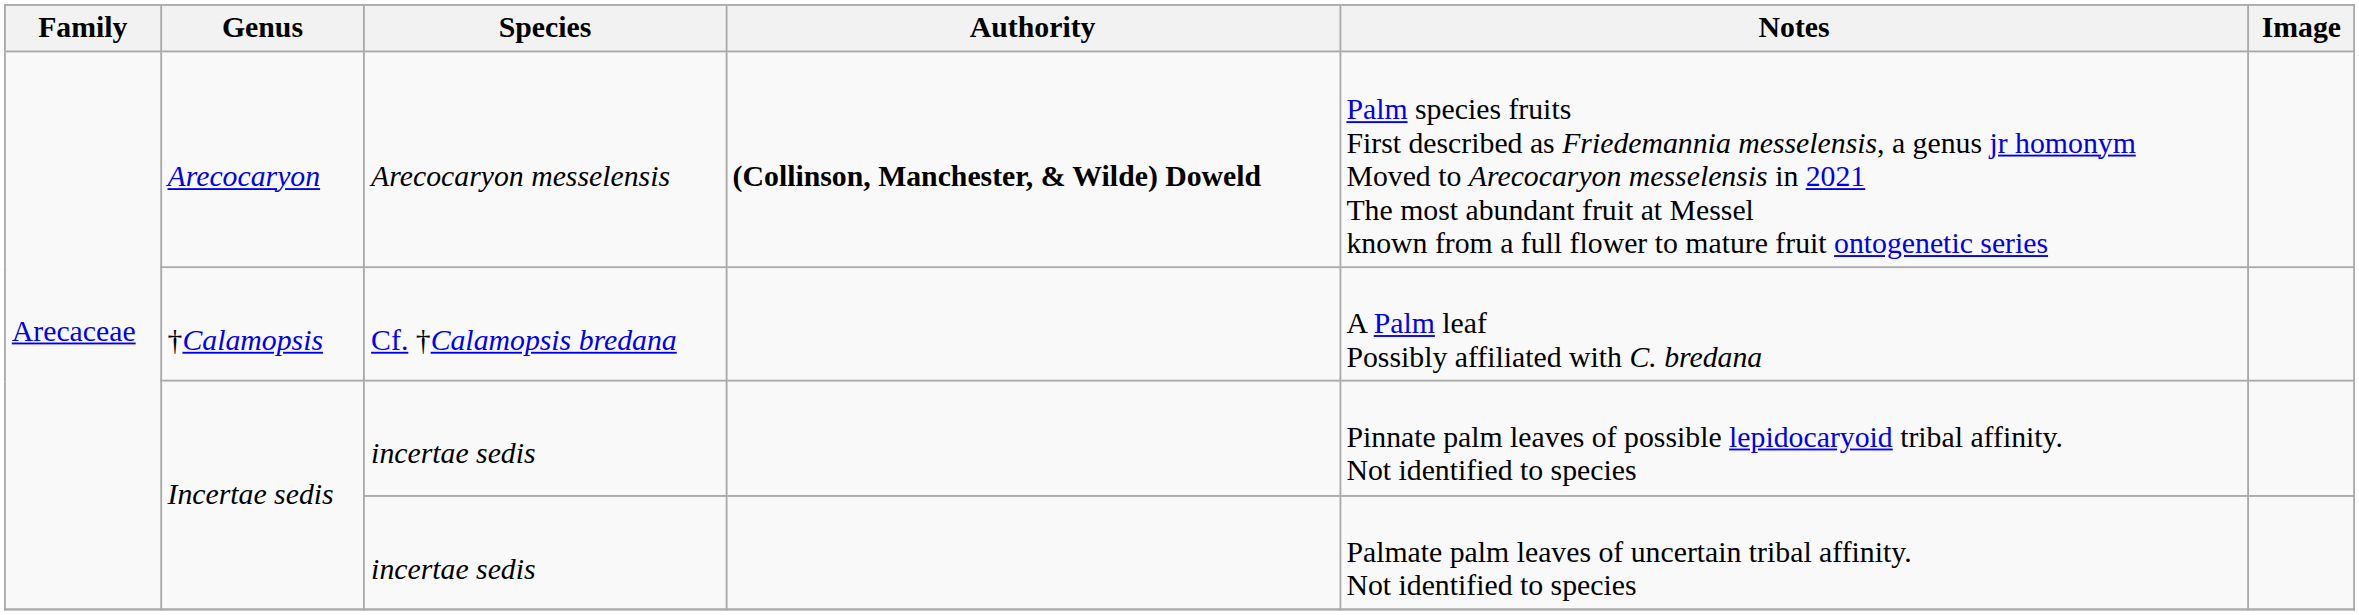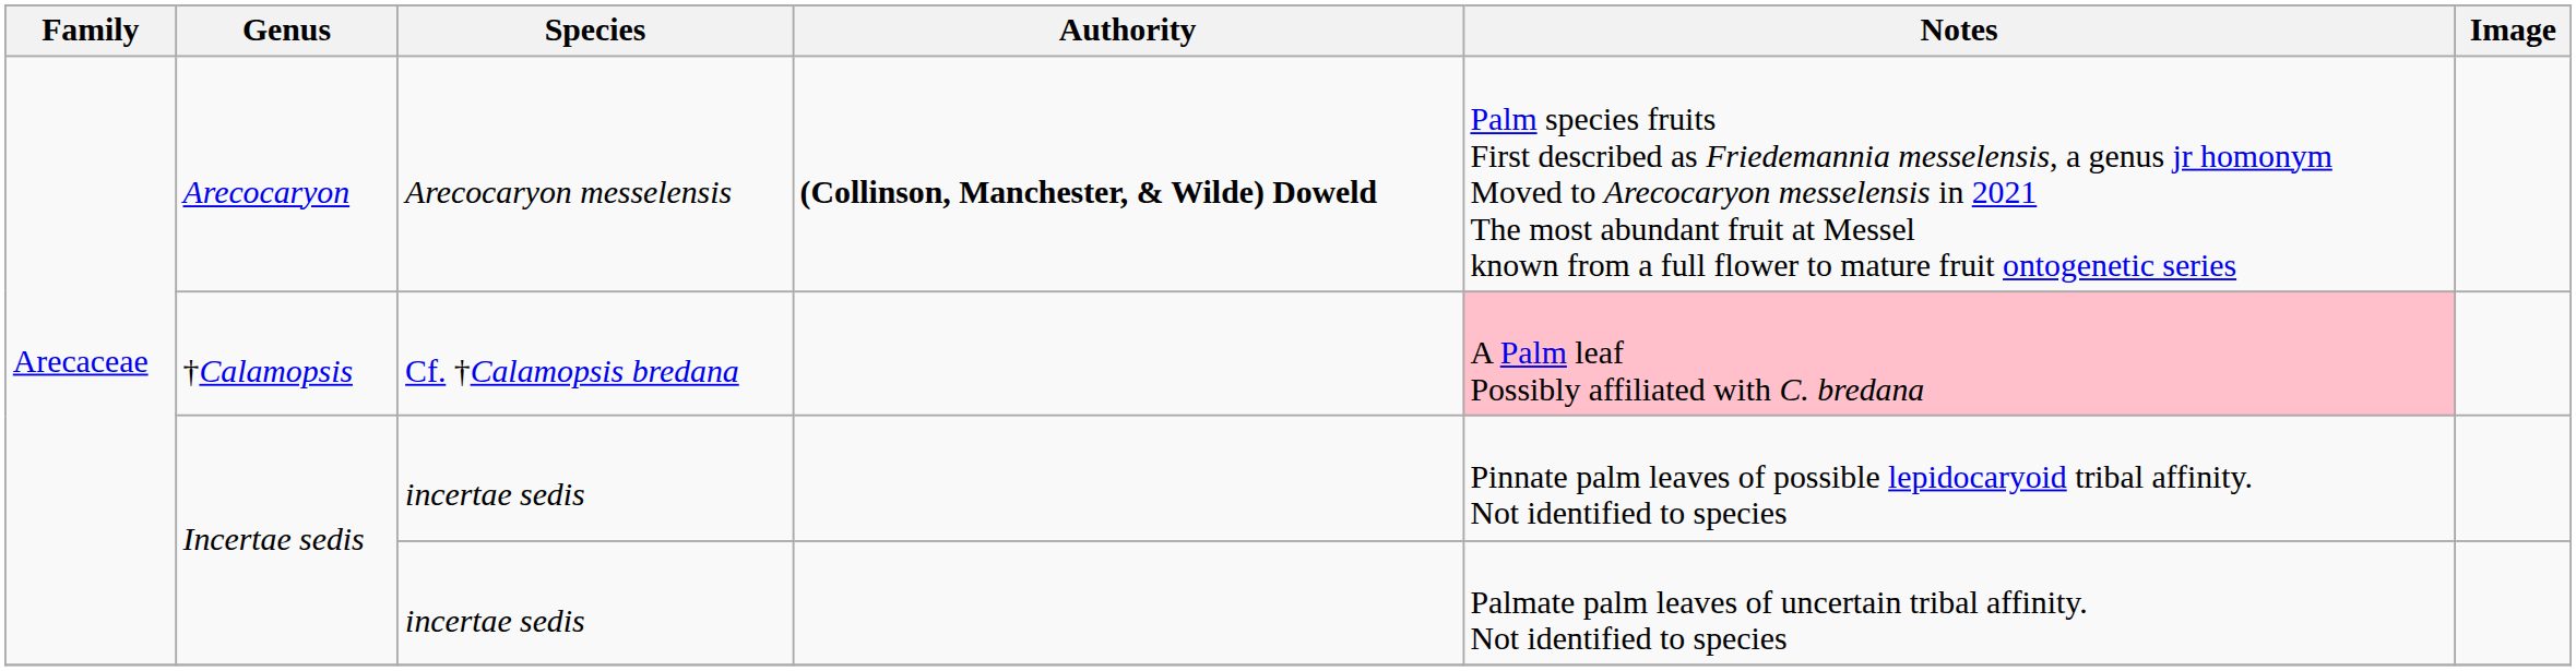†Calamopsis | Notes: no background -> pink background
